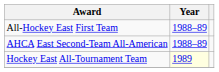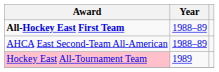row 2 | Award: normal -> bold
row 4 | Award: no background -> pink background
row 4 | Year: lightyellow background -> no background
